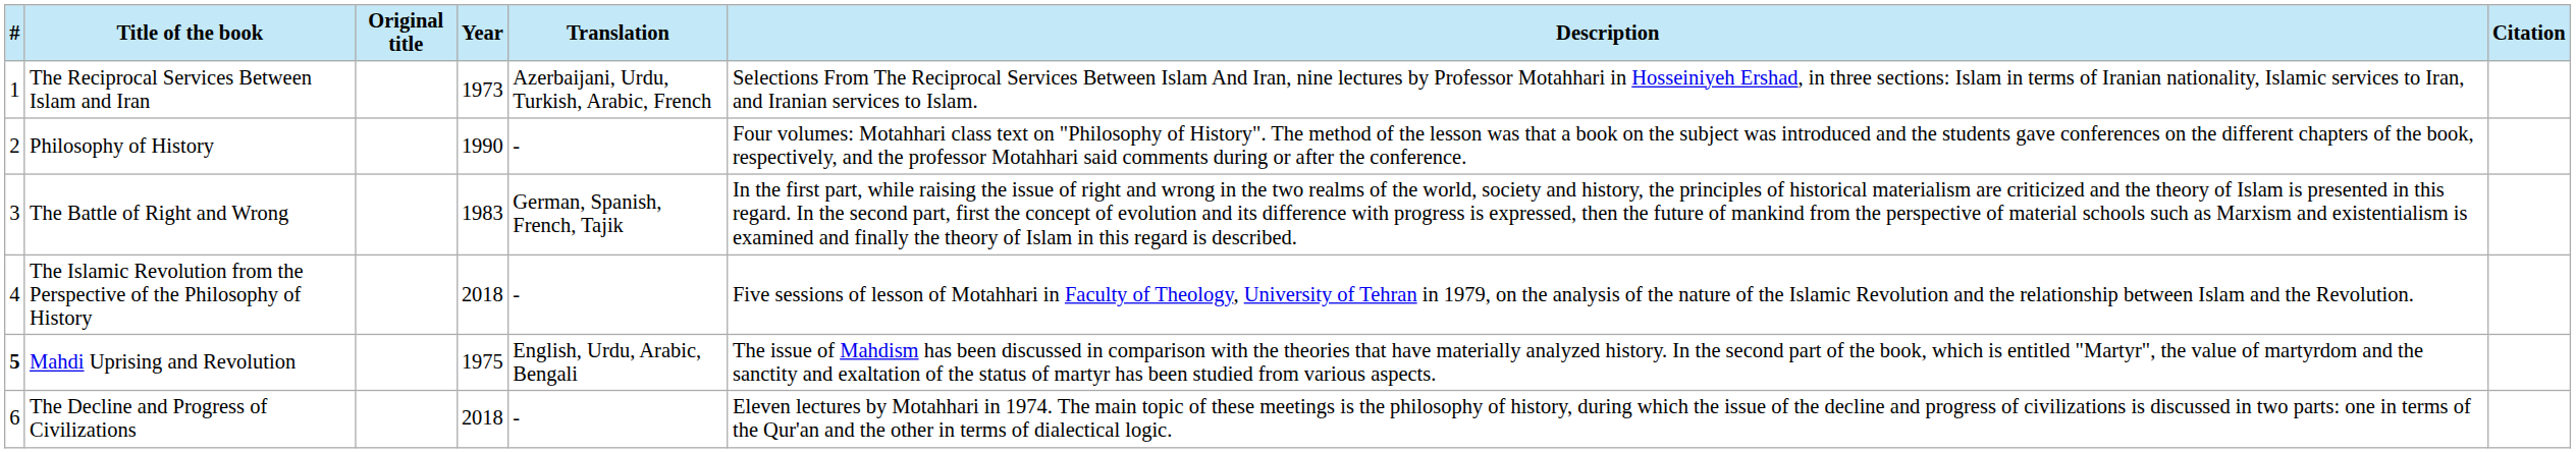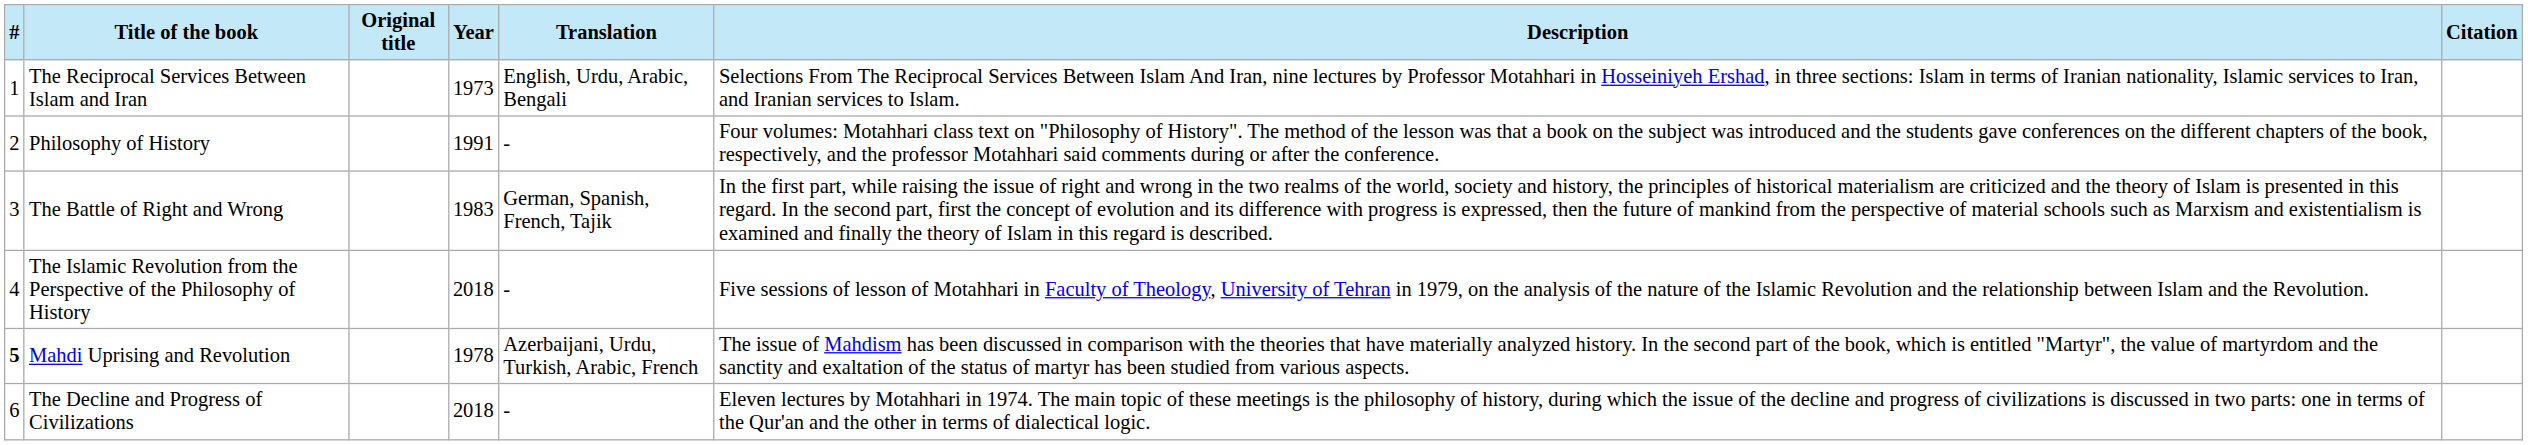The Reciprocal Services Between Islam and Iran | Translation: Azerbaijani, Urdu, Turkish, Arabic, French -> English, Urdu, Arabic, Bengali
Philosophy of History | Year: 1990 -> 1991
Mahdi Uprising and Revolution | Year: 1975 -> 1978
Mahdi Uprising and Revolution | Translation: English, Urdu, Arabic, Bengali -> Azerbaijani, Urdu, Turkish, Arabic, French
